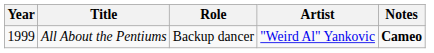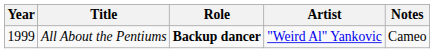row 2 | Role: normal -> bold
row 2 | Notes: bold -> normal
